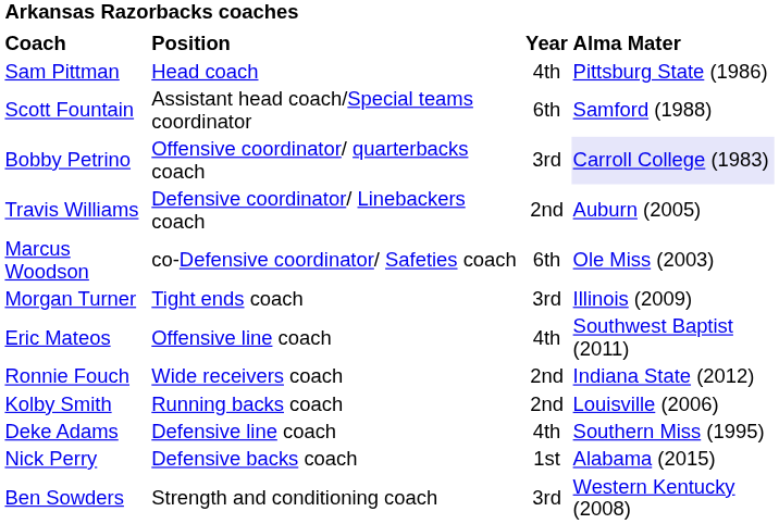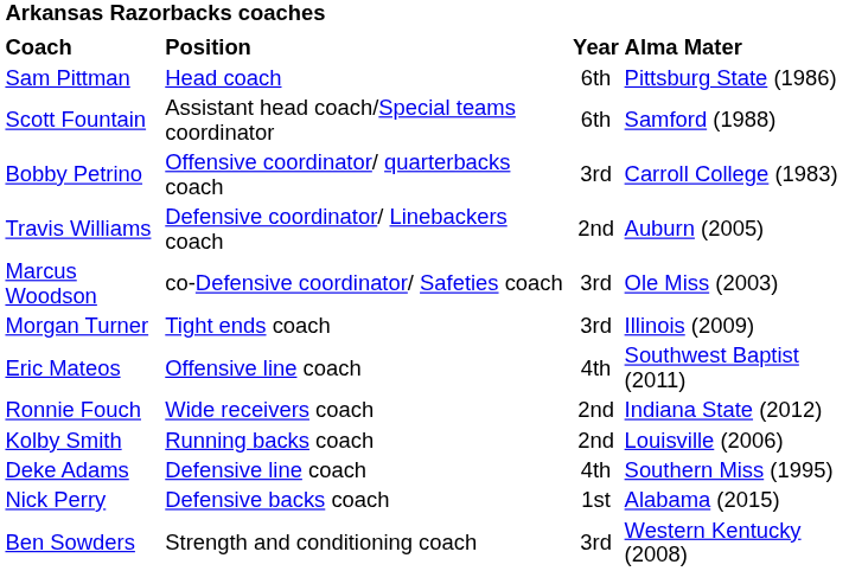Sam Pittman | column 3: 4th -> 6th
Bobby Petrino | column 4: lavender background -> no background
Marcus Woodson | column 3: 6th -> 3rd
